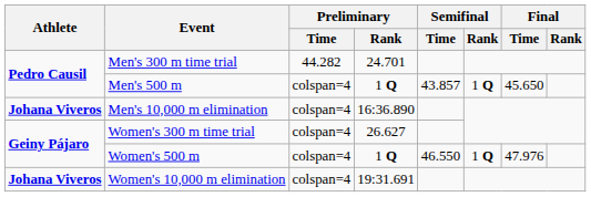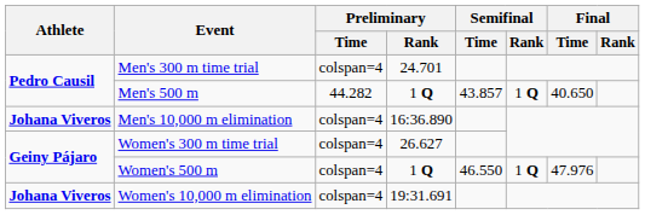Men's 300 m time trial | Preliminary / Time: 44.282 -> colspan=4
Men's 500 m | Preliminary / Time: colspan=4 -> 44.282
Men's 500 m | Final / Time: 45.650 -> 40.650
